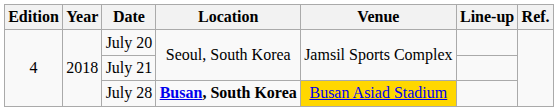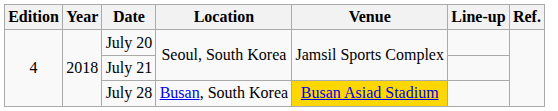July 28 | Location: bold -> normal
